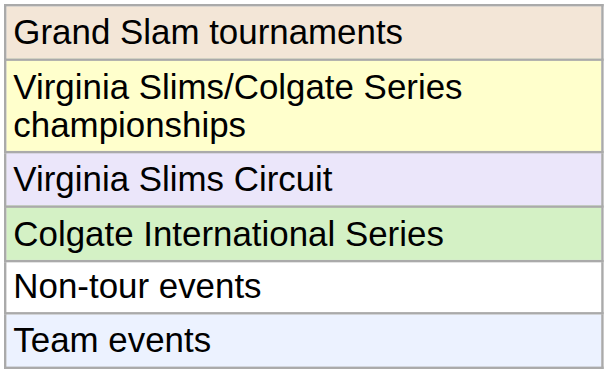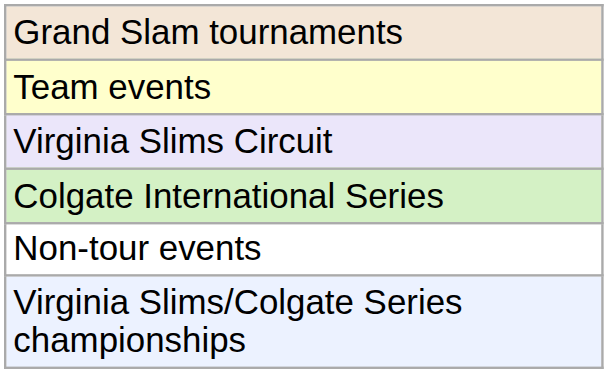row 2 | column 1: Virginia Slims/Colgate Series championships -> Team events
row 6 | column 1: Team events -> Virginia Slims/Colgate Series championships
